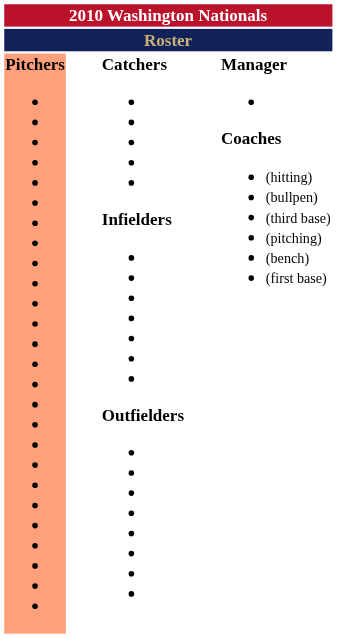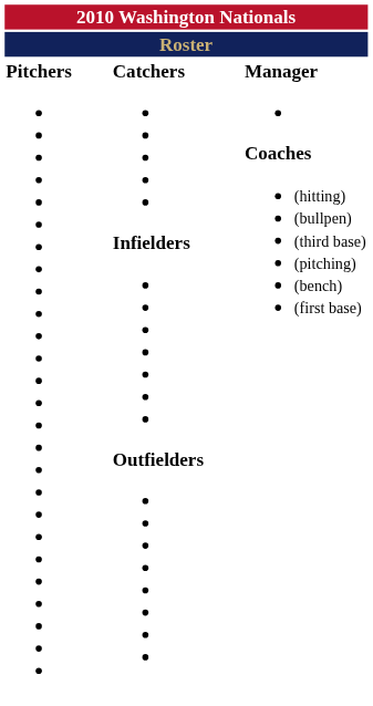Pitchers | column 1: lightsalmon background -> no background
